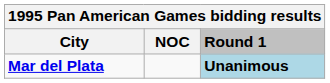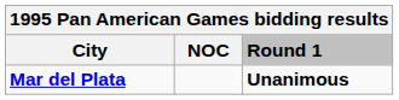Mar del Plata | Round 1: lightblue background -> no background
